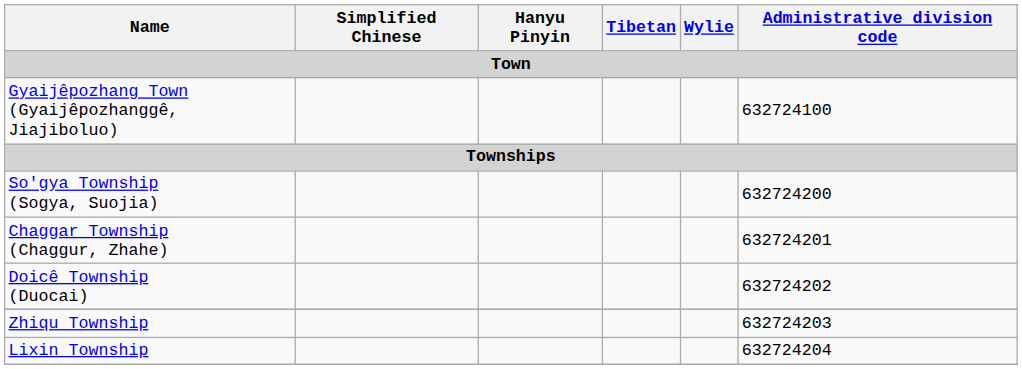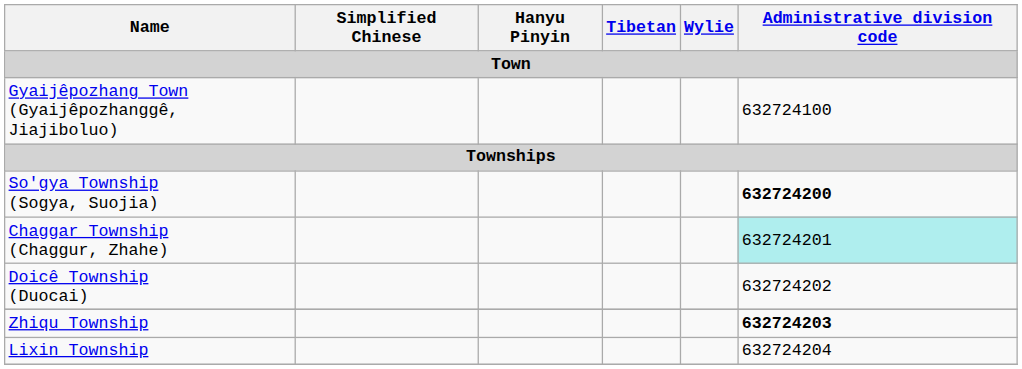So'gya Township (Sogya, Suojia) | Administrative division code: normal -> bold
Chaggar Township (Chaggur, Zhahe) | Administrative division code: no background -> paleturquoise background
Zhiqu Township | Administrative division code: normal -> bold
